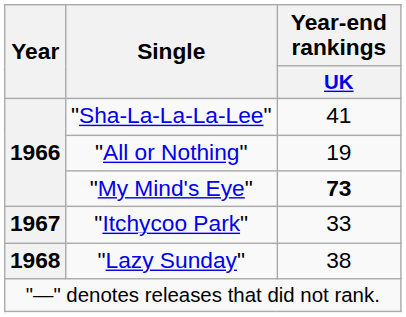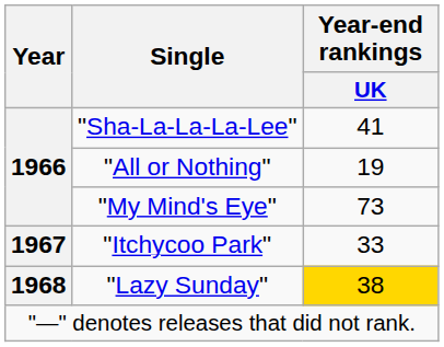"My Mind's Eye" | Year-end rankings / UK: bold -> normal
"Lazy Sunday" | Year-end rankings / UK: no background -> gold background
